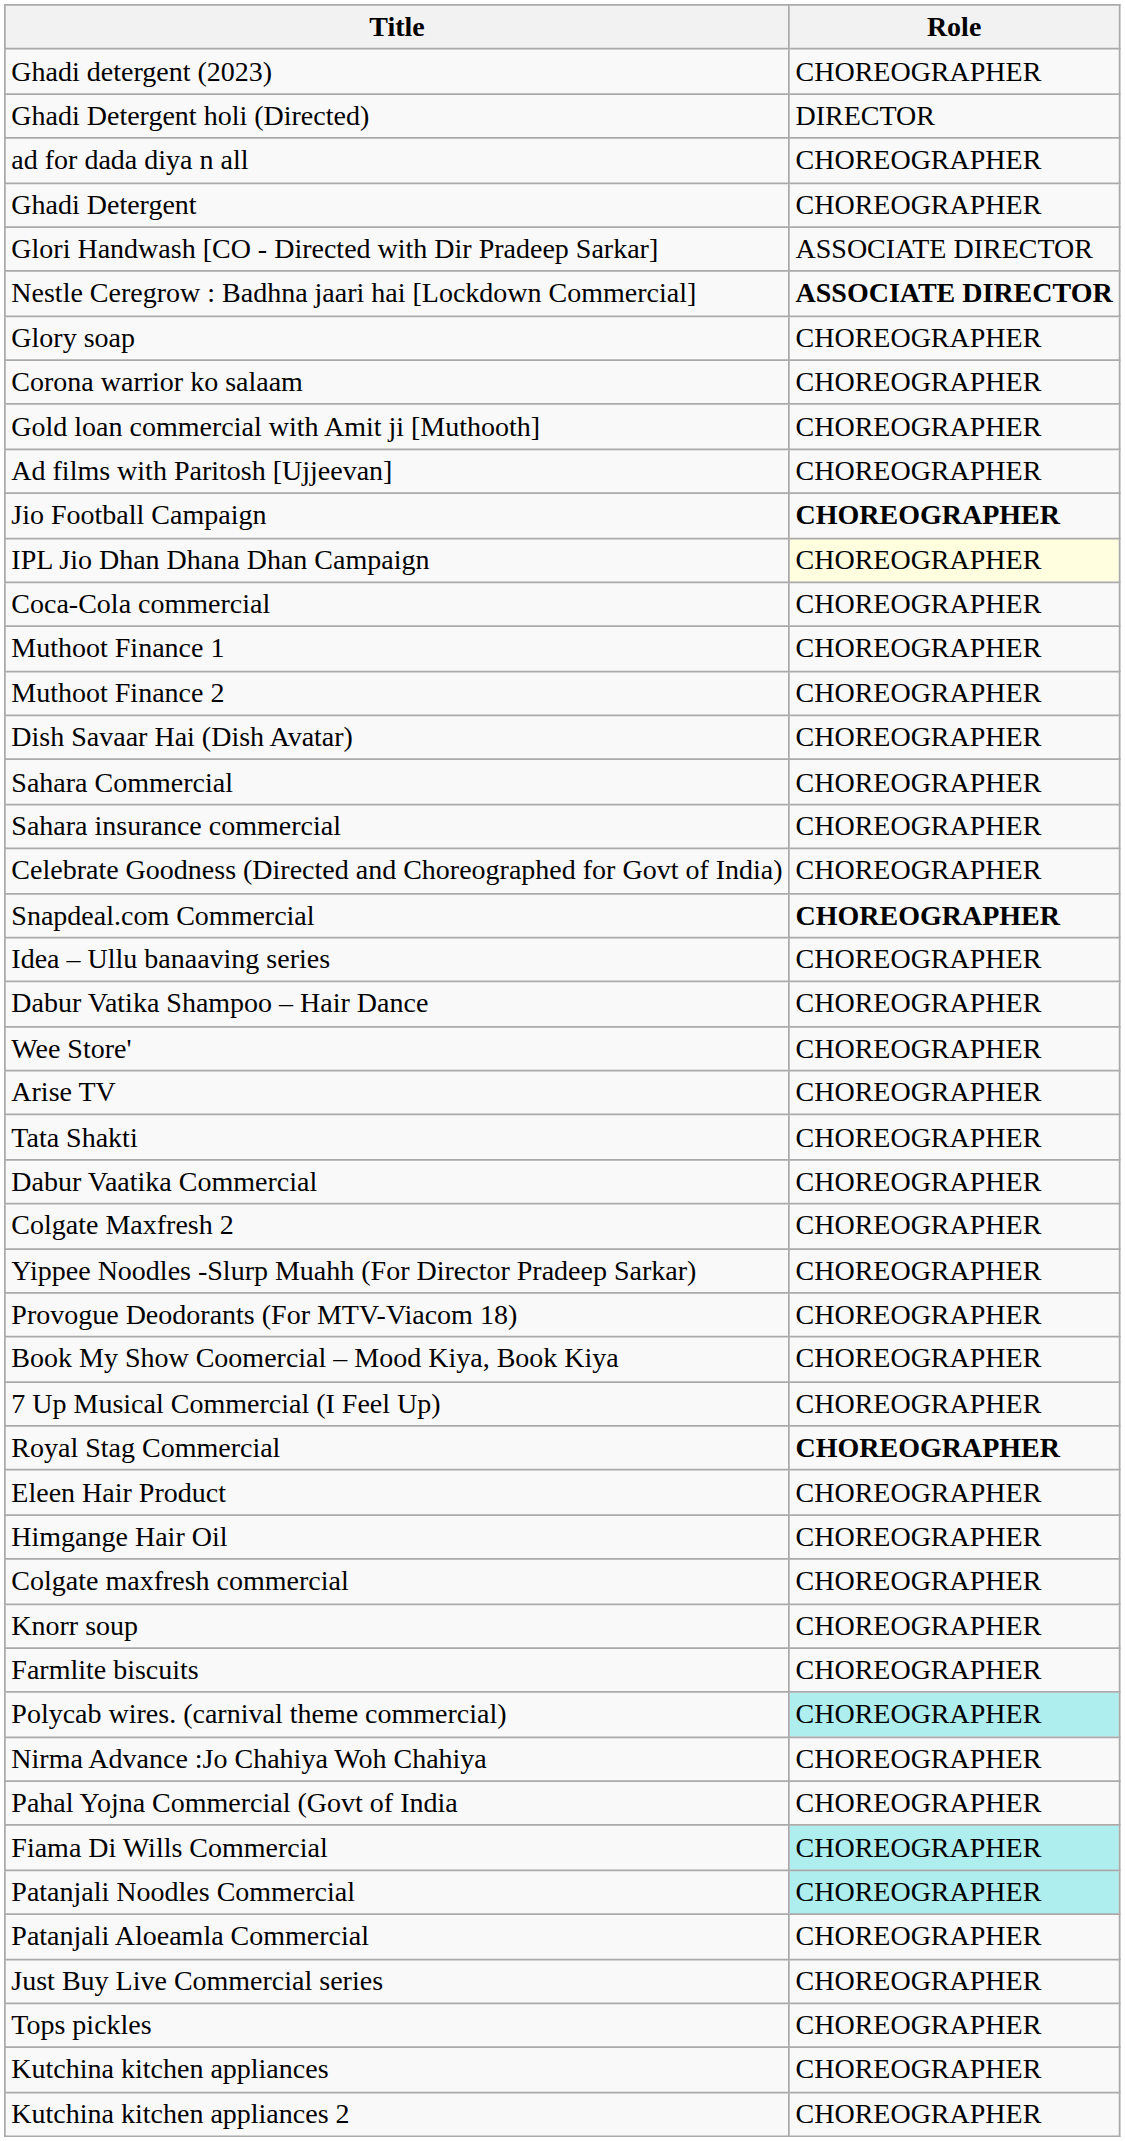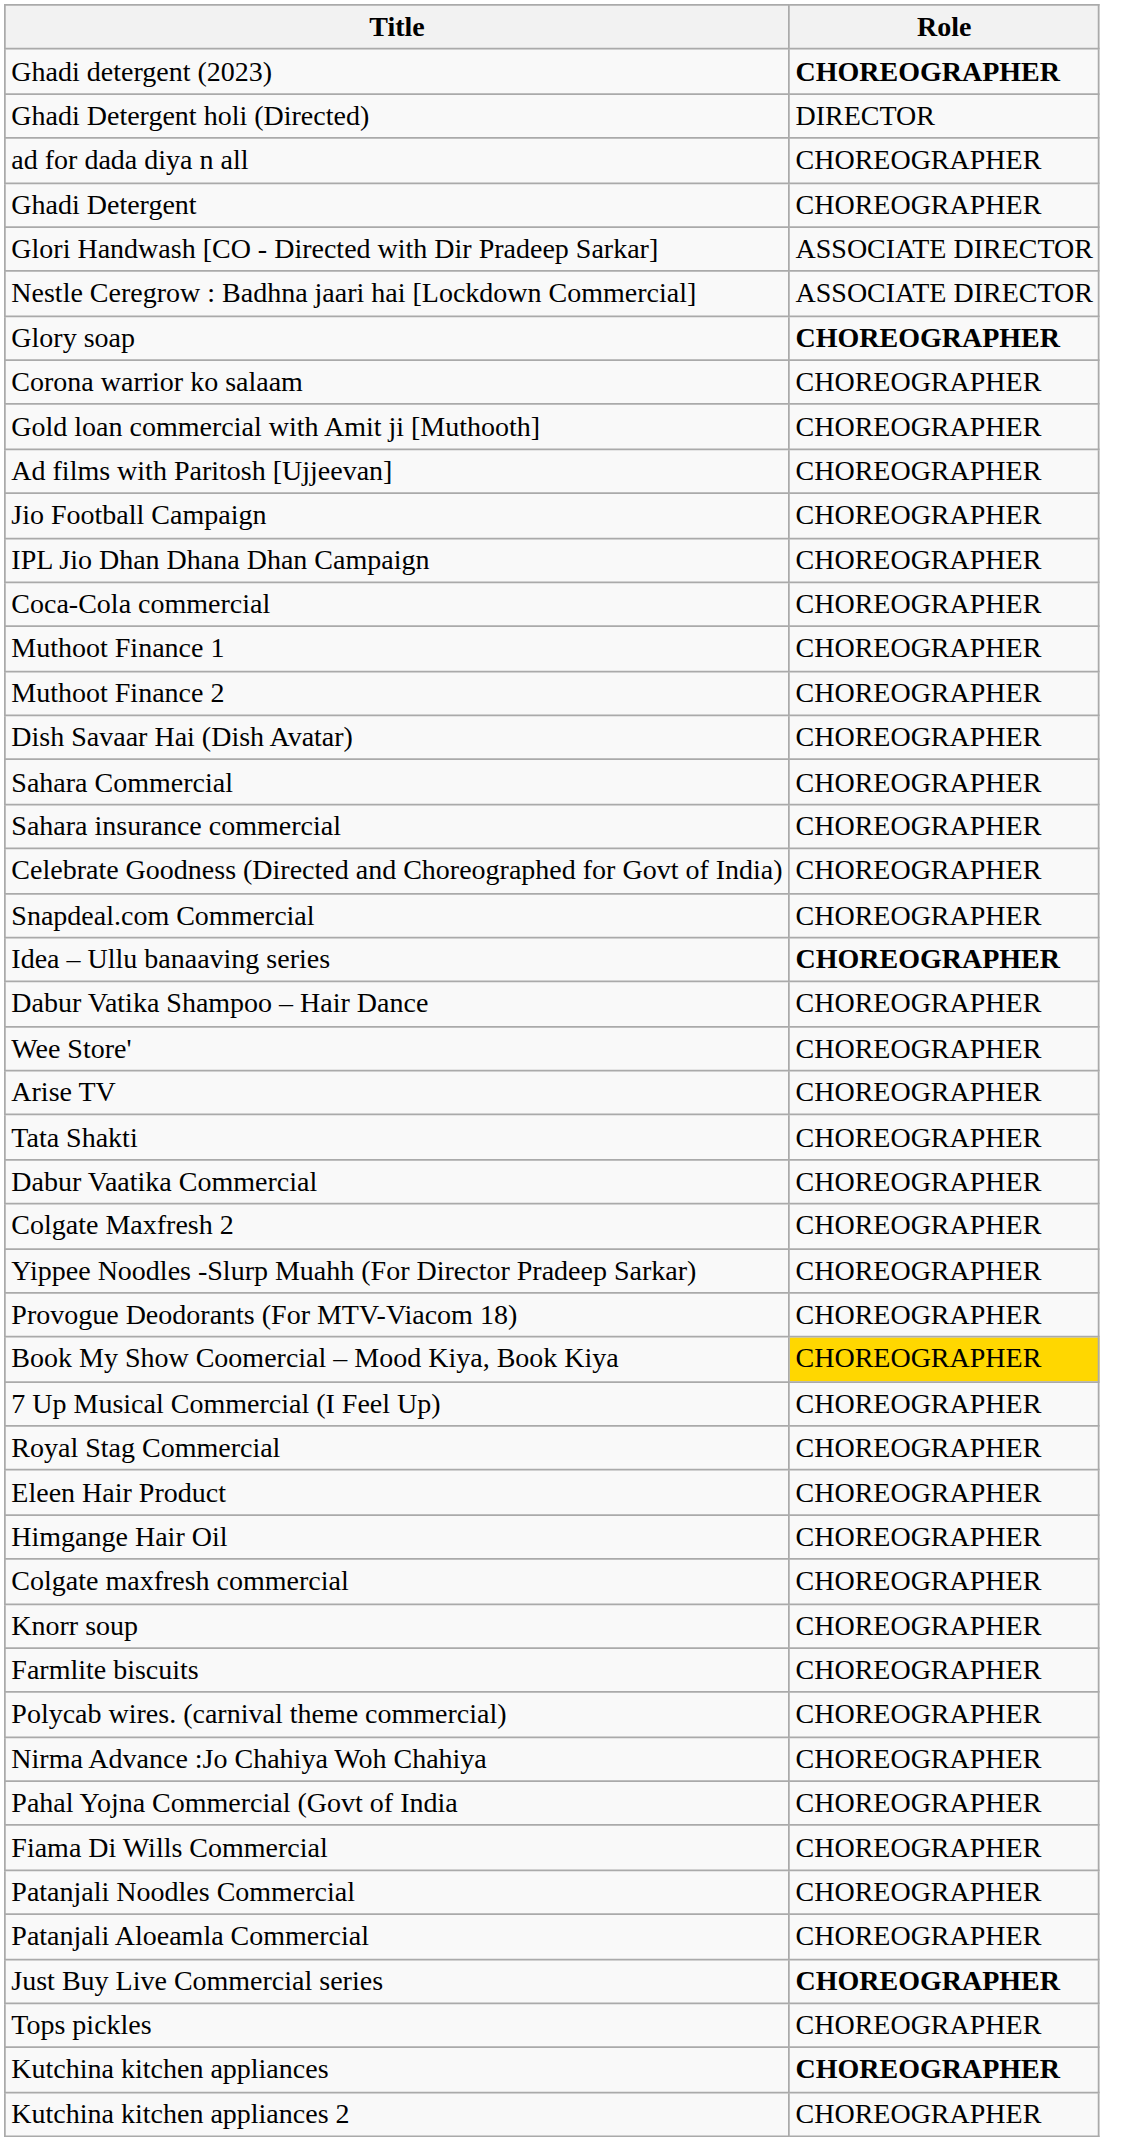Ghadi detergent (2023) | Role: normal -> bold
Nestle Ceregrow : Badhna jaari hai [Lockdown Commercial] | Role: bold -> normal
Glory soap | Role: normal -> bold
Jio Football Campaign | Role: bold -> normal
IPL Jio Dhan Dhana Dhan Campaign | Role: lightyellow background -> no background
Snapdeal.com Commercial | Role: bold -> normal
Idea – Ullu banaaving series | Role: normal -> bold
Book My Show Coomercial – Mood Kiya, Book Kiya | Role: no background -> gold background
Royal Stag Commercial | Role: bold -> normal
Polycab wires. (carnival theme commercial) | Role: paleturquoise background -> no background
Fiama Di Wills Commercial | Role: paleturquoise background -> no background
Patanjali Noodles Commercial | Role: paleturquoise background -> no background
Just Buy Live Commercial series | Role: normal -> bold
Kutchina kitchen appliances | Role: normal -> bold
